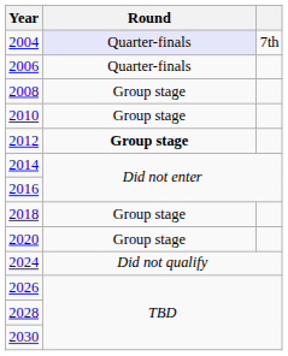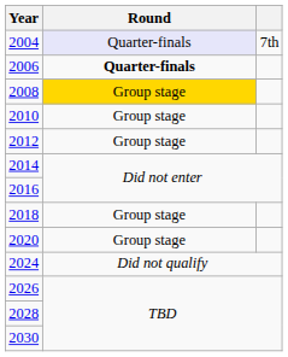2006 | Round: normal -> bold
2008 | Round: no background -> gold background
2012 | Round: bold -> normal
